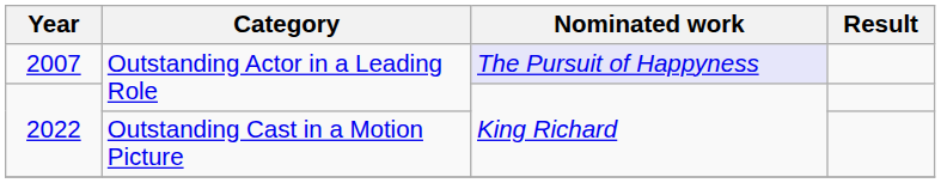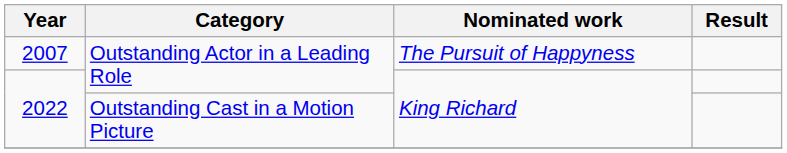2007 | Nominated work: lavender background -> no background
